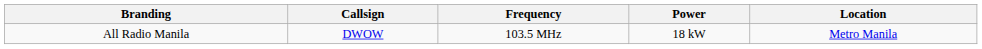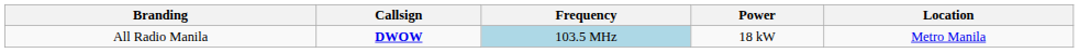row 2 | Callsign: normal -> bold
row 2 | Frequency: no background -> lightblue background
